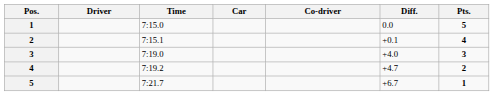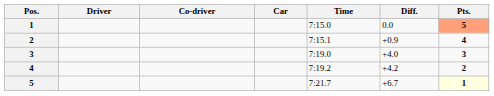columns swapped: Co-driver <-> Time
row 2 | Pts.: no background -> lightsalmon background
row 3 | Diff.: +0.1 -> +0.9
row 5 | Diff.: +4.7 -> +4.2
row 6 | Pts.: no background -> lightyellow background
